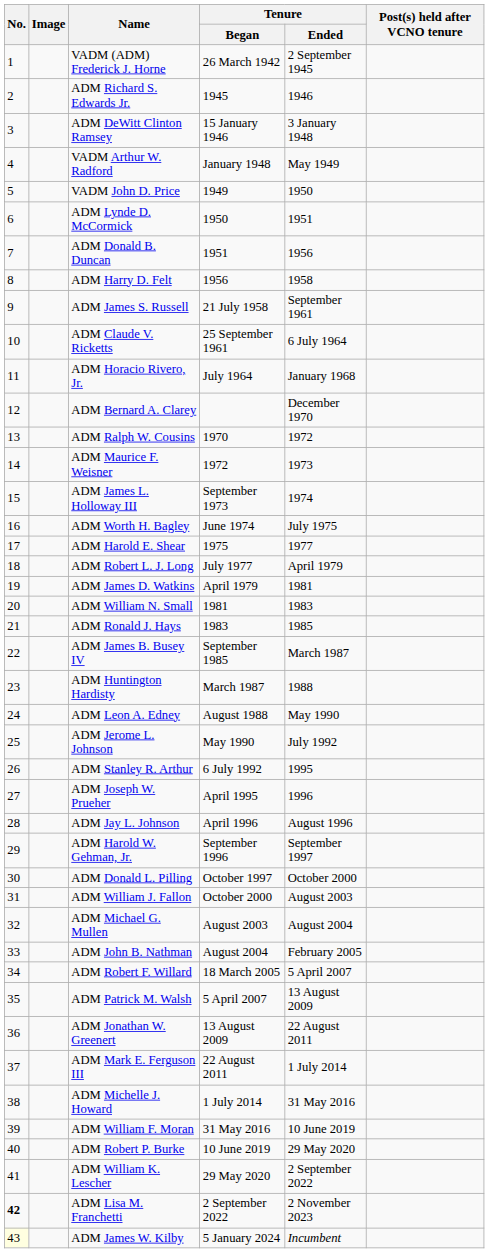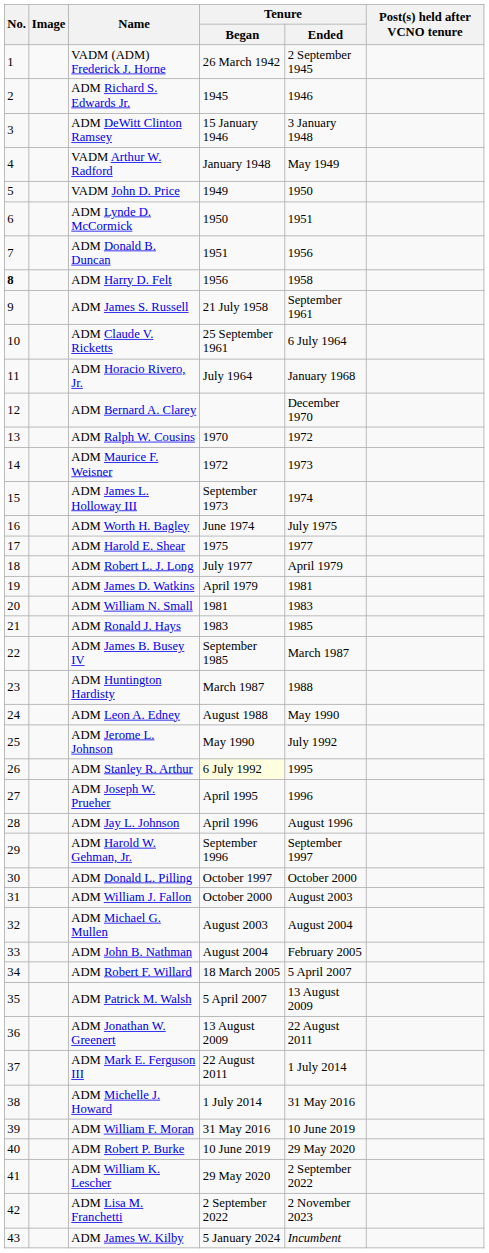ADM Harry D. Felt | No.: normal -> bold
ADM Stanley R. Arthur | Tenure / Began: no background -> lightyellow background
ADM Lisa M. Franchetti | No.: bold -> normal
ADM James W. Kilby | No.: lightyellow background -> no background
